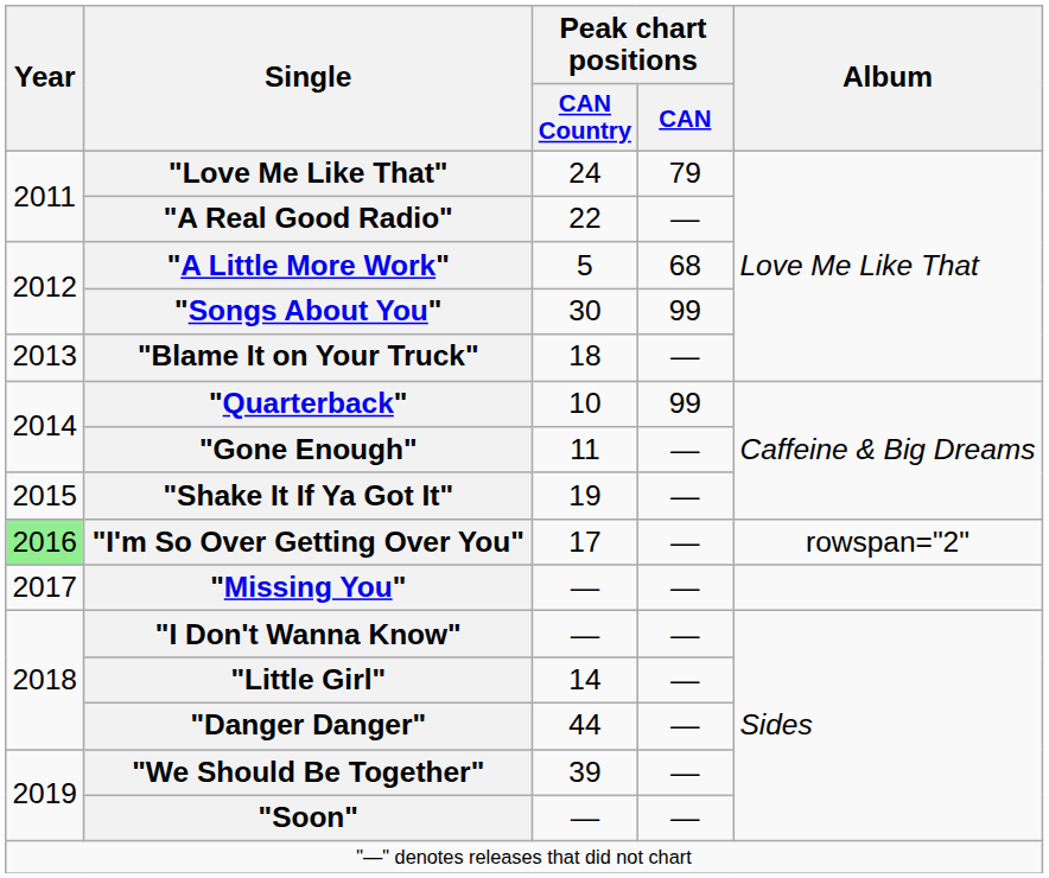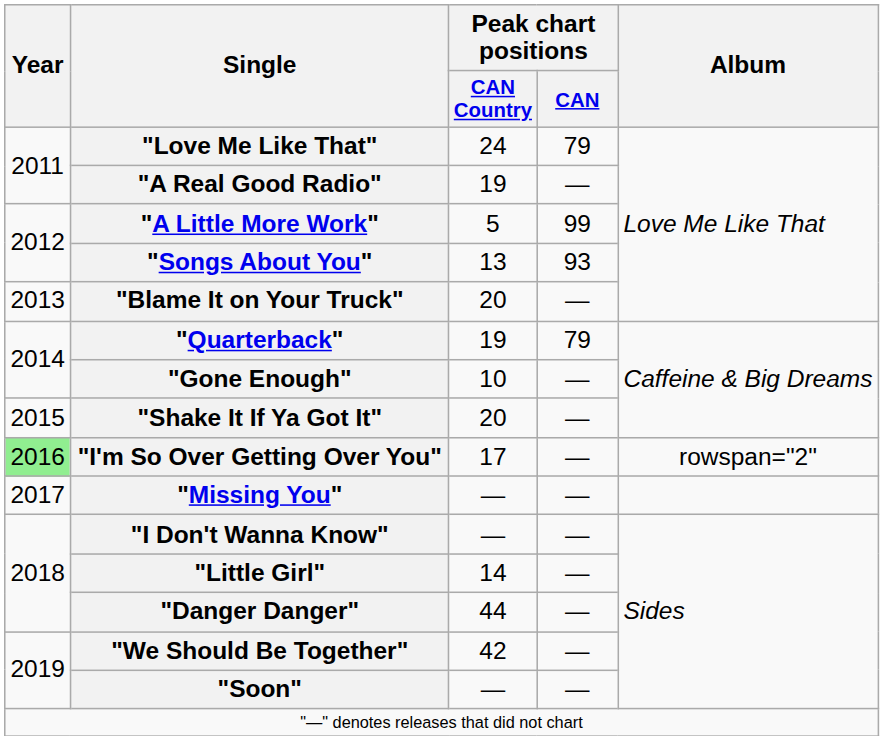"A Real Good Radio" | Peak chart positions / CAN Country: 22 -> 19
"A Little More Work" | Peak chart positions / CAN: 68 -> 99
"Songs About You" | Peak chart positions / CAN Country: 30 -> 13
"Songs About You" | Peak chart positions / CAN: 99 -> 93
"Blame It on Your Truck" | Peak chart positions / CAN Country: 18 -> 20
"Quarterback" | Peak chart positions / CAN Country: 10 -> 19
"Quarterback" | Peak chart positions / CAN: 99 -> 79
"Gone Enough" | Peak chart positions / CAN Country: 11 -> 10
"Shake It If Ya Got It" | Peak chart positions / CAN Country: 19 -> 20
"We Should Be Together" | Peak chart positions / CAN Country: 39 -> 42
